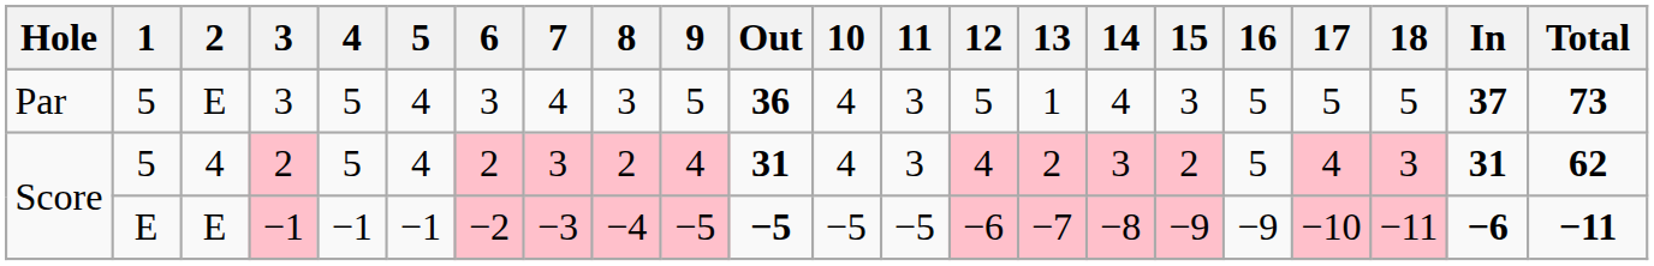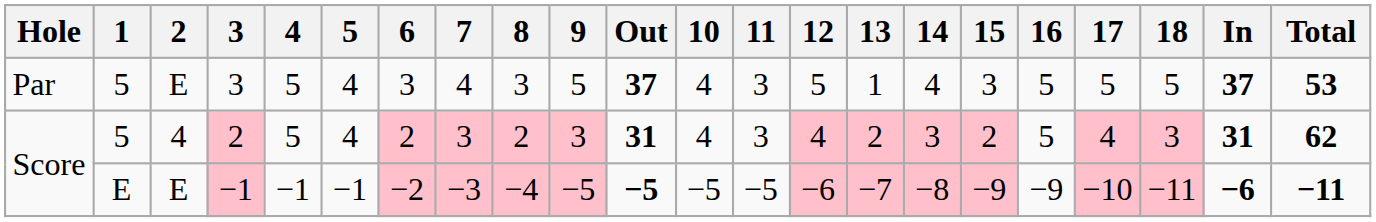row 2 | Out: 36 -> 37
row 2 | Total: 73 -> 53
row 3 | 9: 4 -> 3
